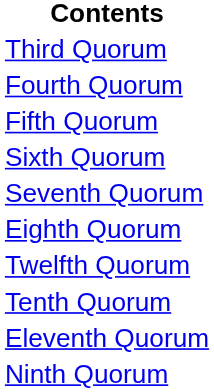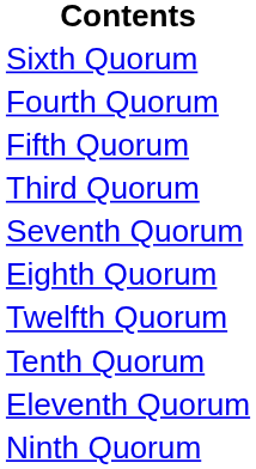row 2 | column 1: Third Quorum -> Sixth Quorum
row 5 | column 1: Sixth Quorum -> Third Quorum
